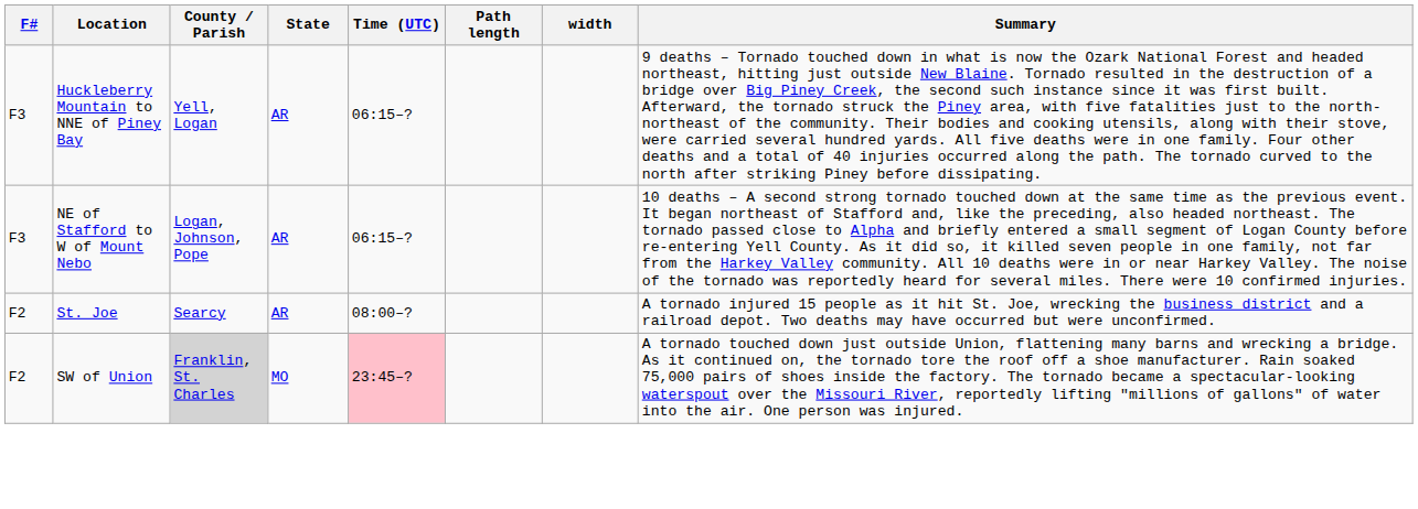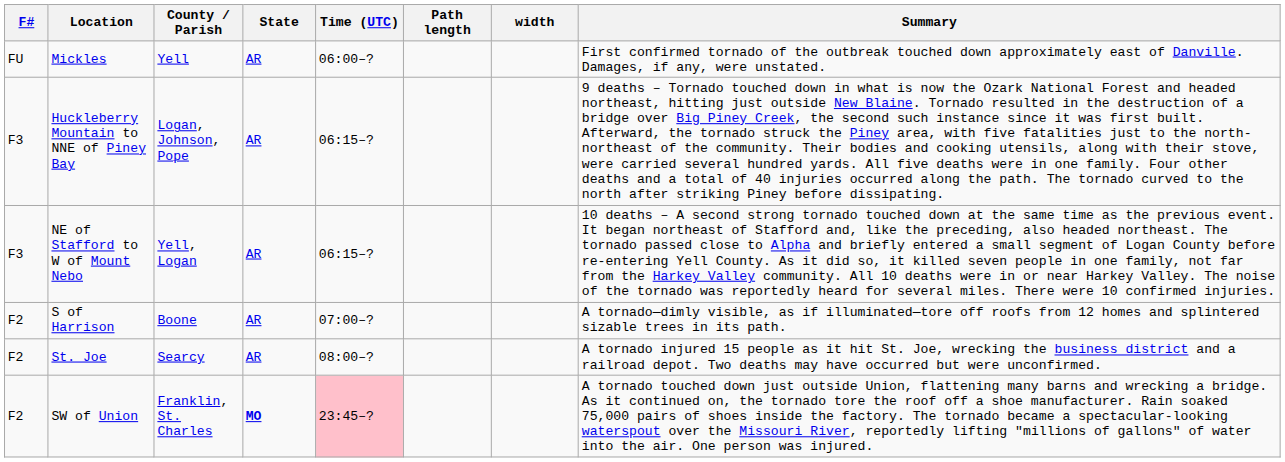+ row: FU | Mickles | Yell | AR | 06:00–? | First confirmed tornado of the outbreak touched down approximately east of Danville. Damages, if any, were unstated.
Huckleberry Mountain to NNE of Piney Bay | County / Parish: Yell, Logan -> Logan, Johnson, Pope
NE of Stafford to W of Mount Nebo | County / Parish: Logan, Johnson, Pope -> Yell, Logan
+ row: F2 | S of Harrison | Boone | AR | 07:00–? | A tornado—dimly visible, as if illuminated—tore off roofs from 12 homes and splintered sizable trees in its path.
SW of Union | County / Parish: lightgrey background -> no background
SW of Union | State: normal -> bold
